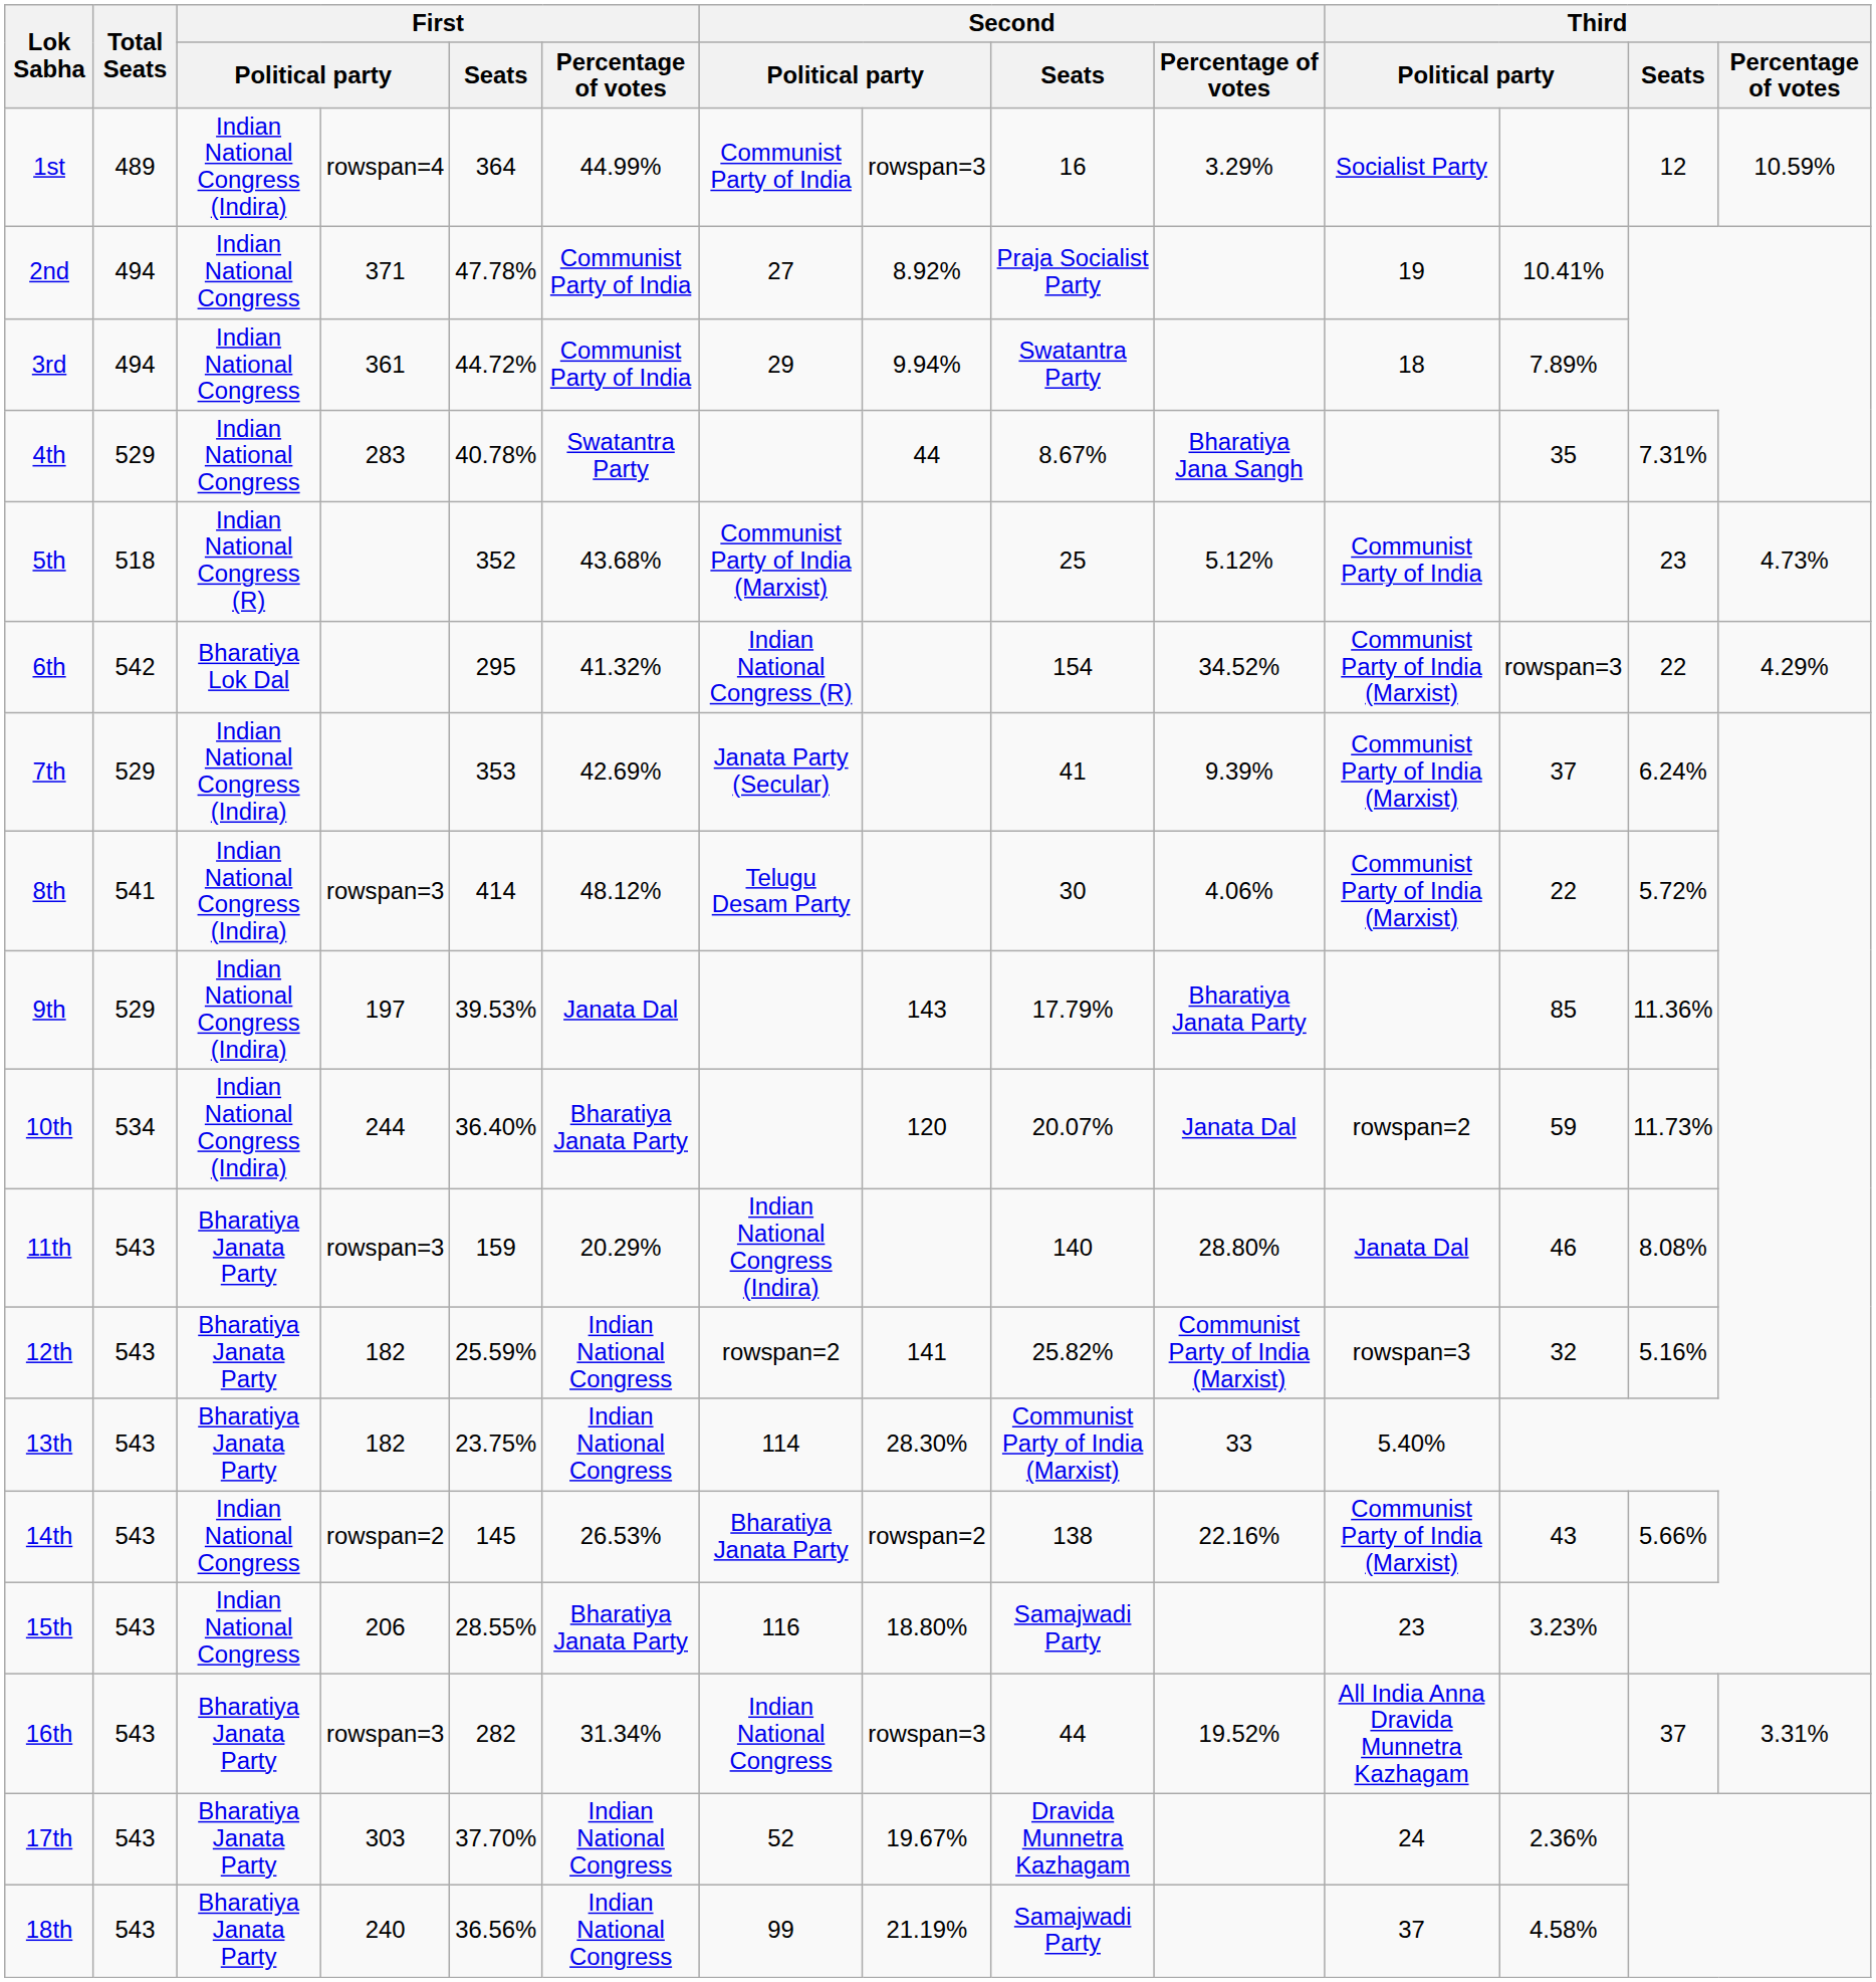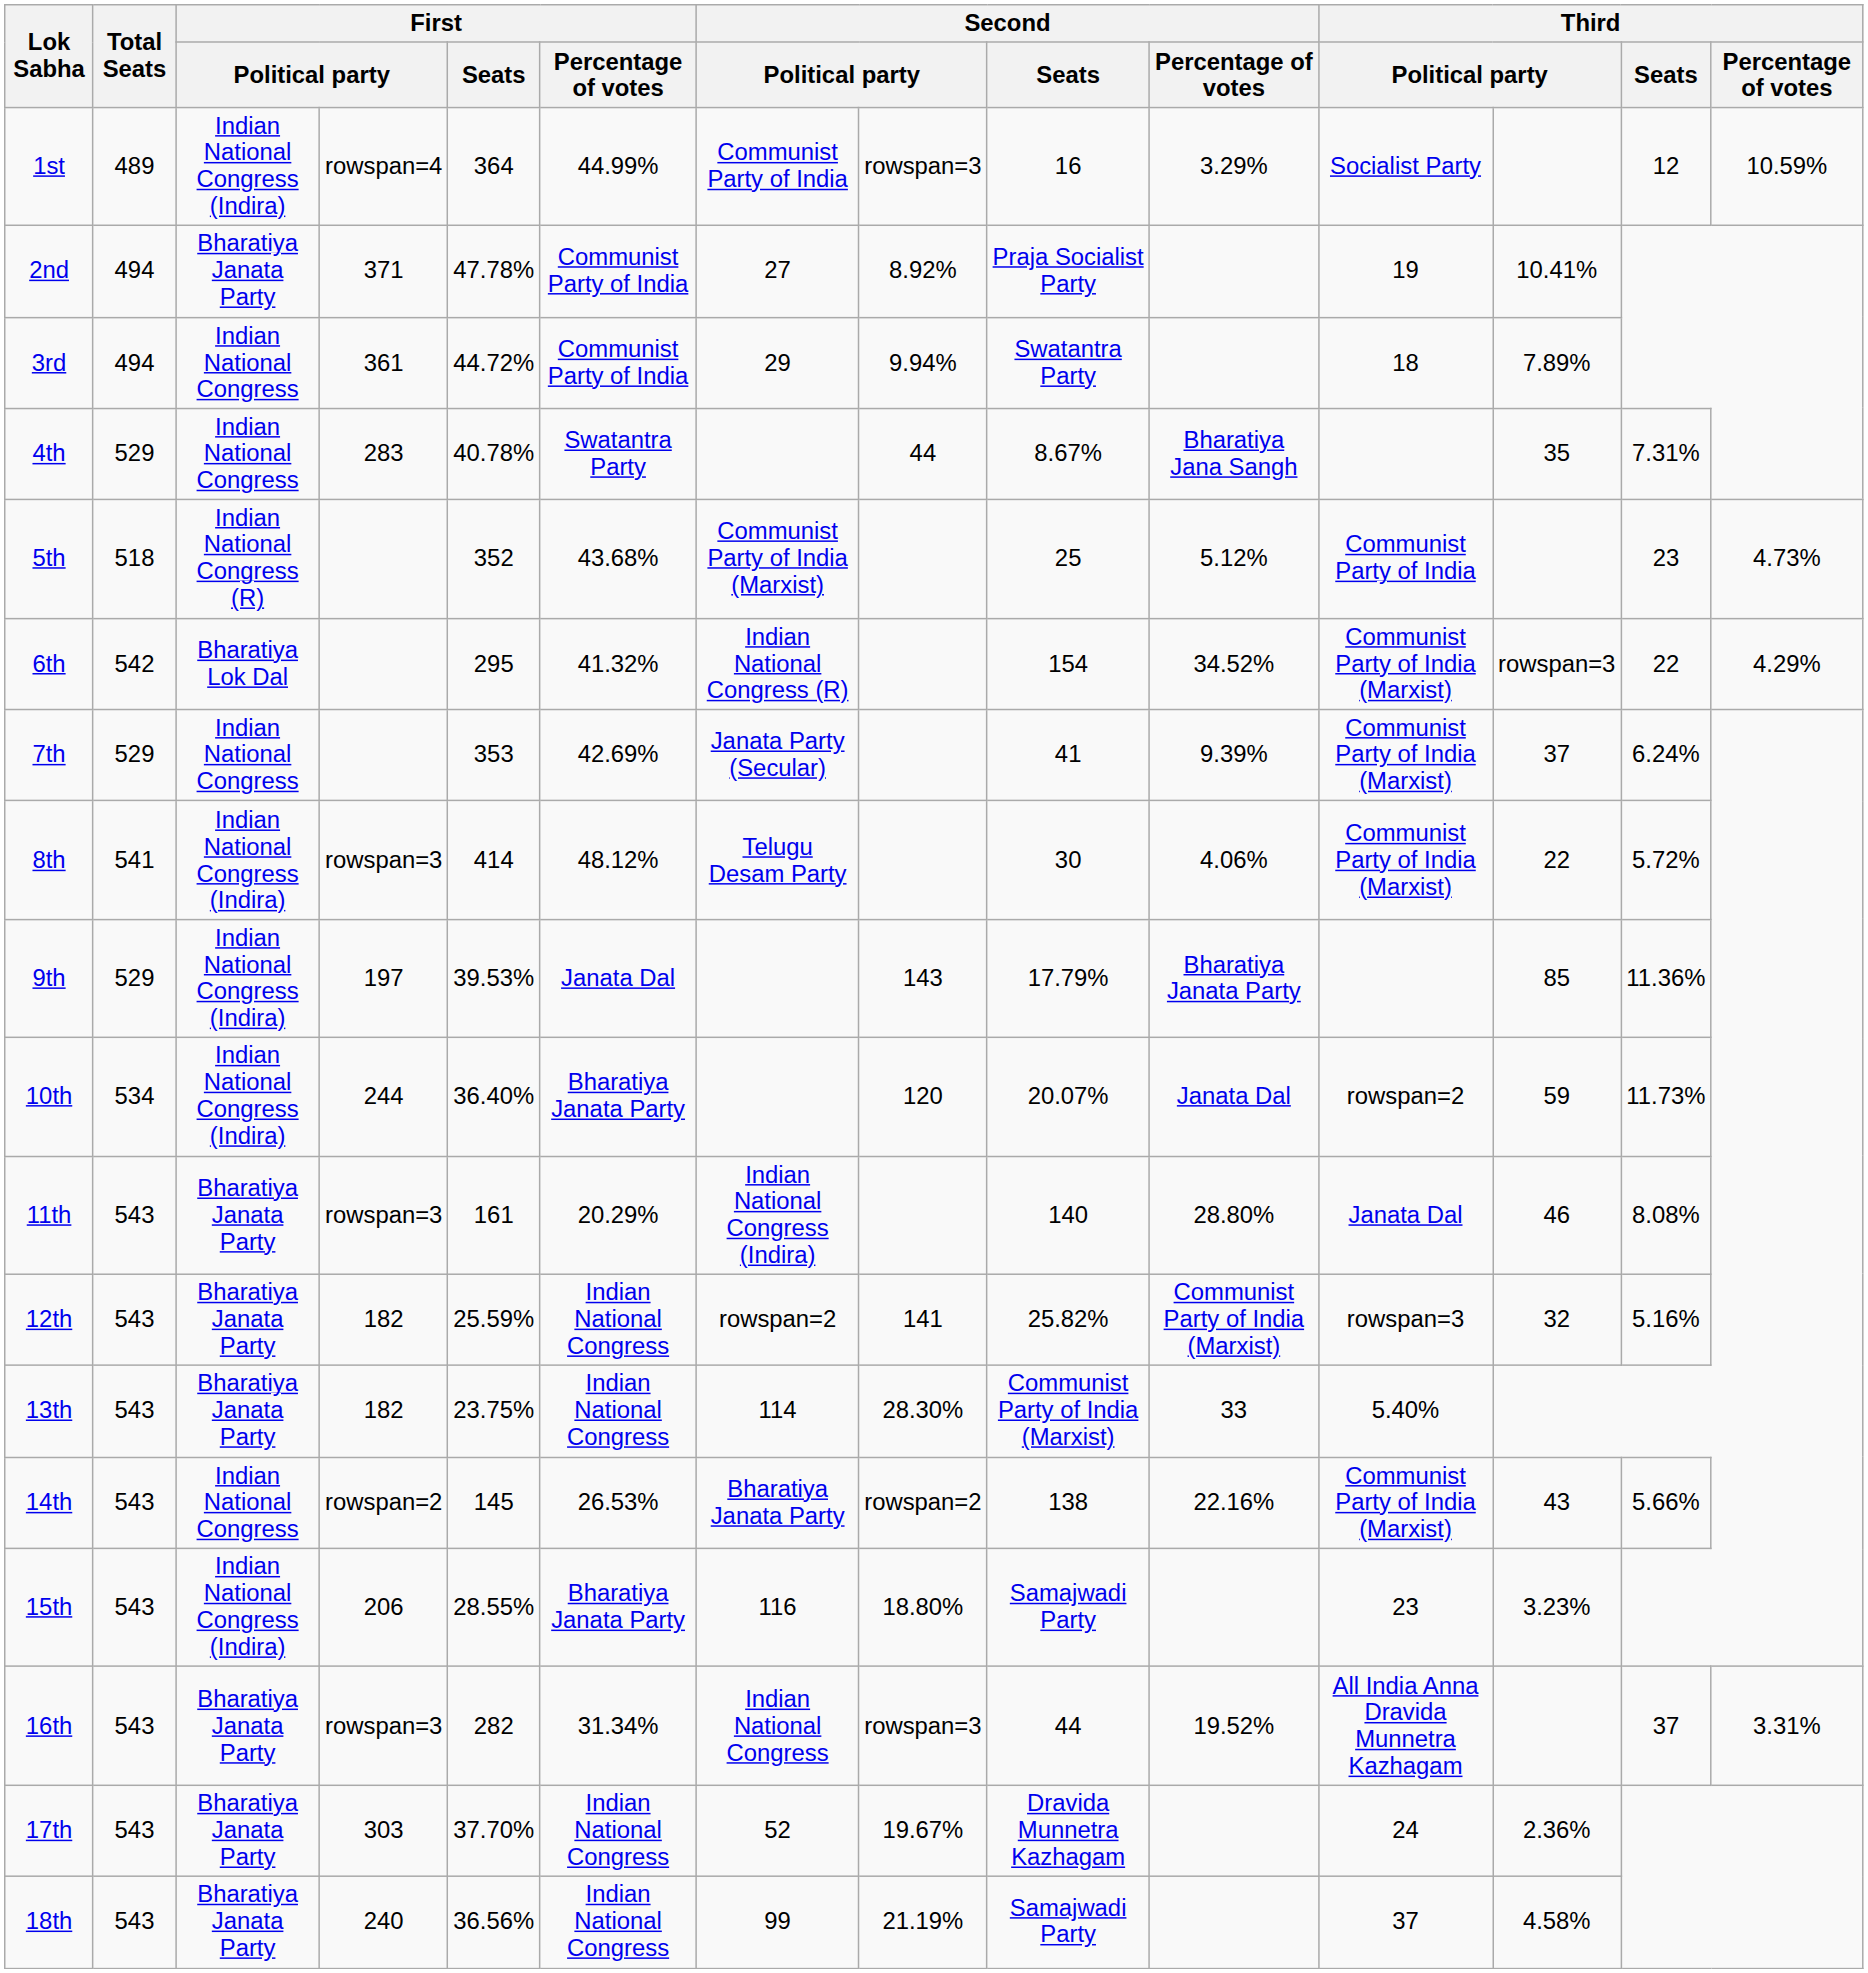2nd | column 3: Indian National Congress -> Bharatiya Janata Party
7th | column 3: Indian National Congress (Indira) -> Indian National Congress
11th | First / Seats: 159 -> 161
15th | column 3: Indian National Congress -> Indian National Congress (Indira)
